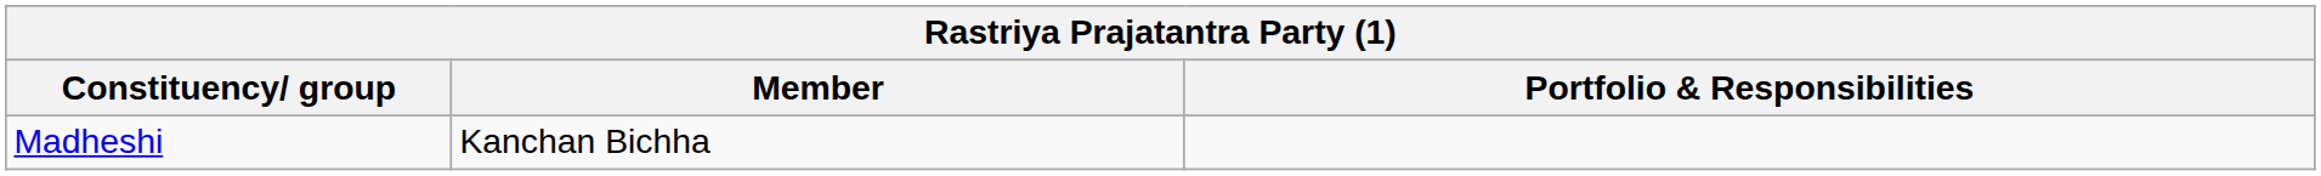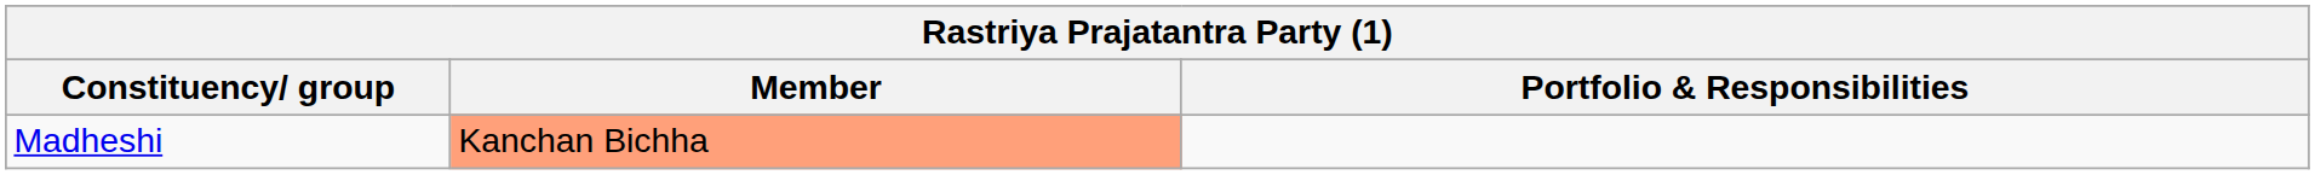Madheshi | Member: no background -> lightsalmon background
